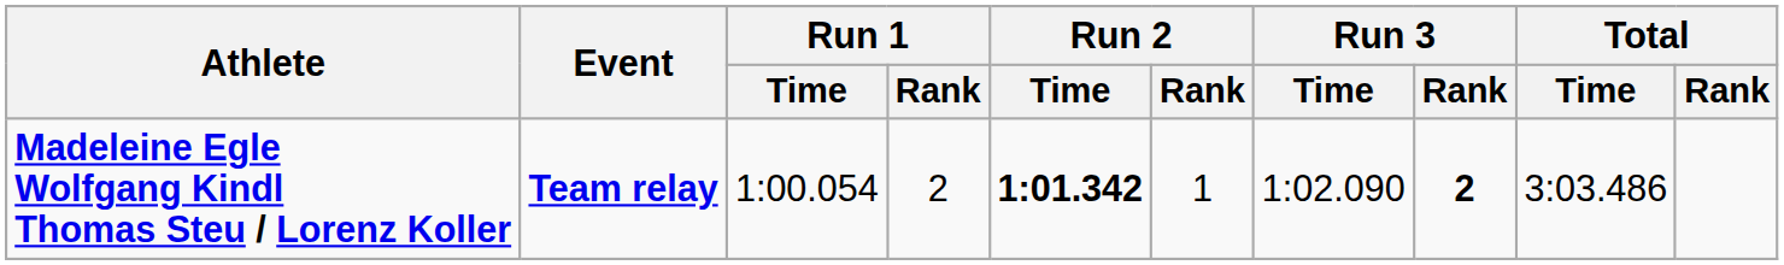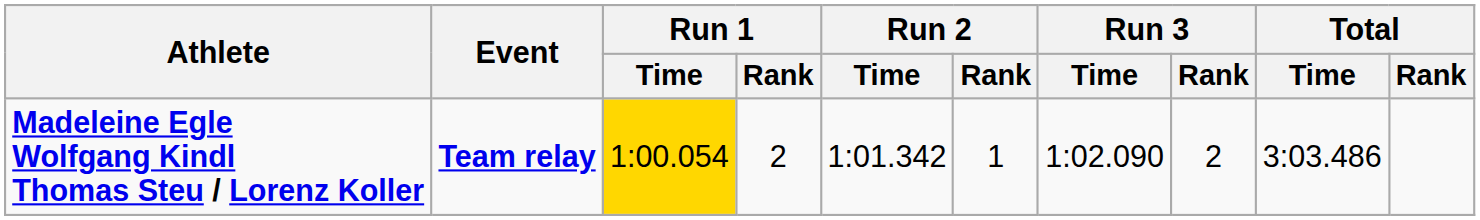Madeleine Egle Wolfgang Kindl Thomas Steu / Lorenz Koller | Run 1 / Time: no background -> gold background
Madeleine Egle Wolfgang Kindl Thomas Steu / Lorenz Koller | Run 2 / Time: bold -> normal
Madeleine Egle Wolfgang Kindl Thomas Steu / Lorenz Koller | Run 3 / Rank: bold -> normal
